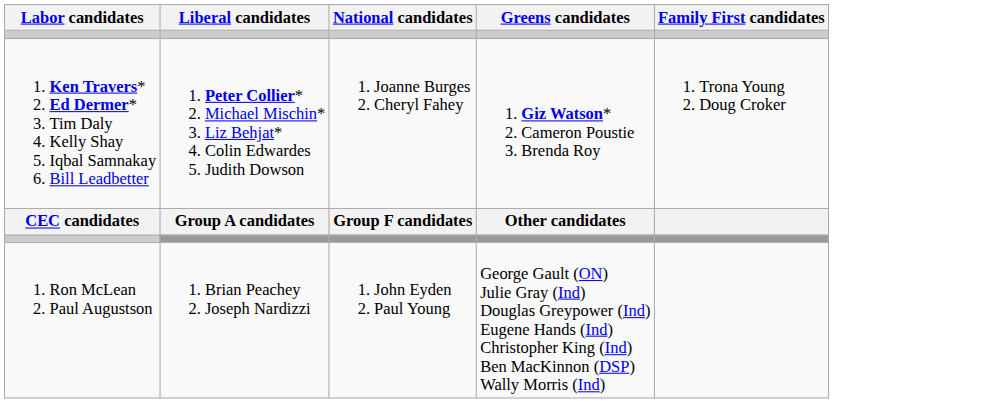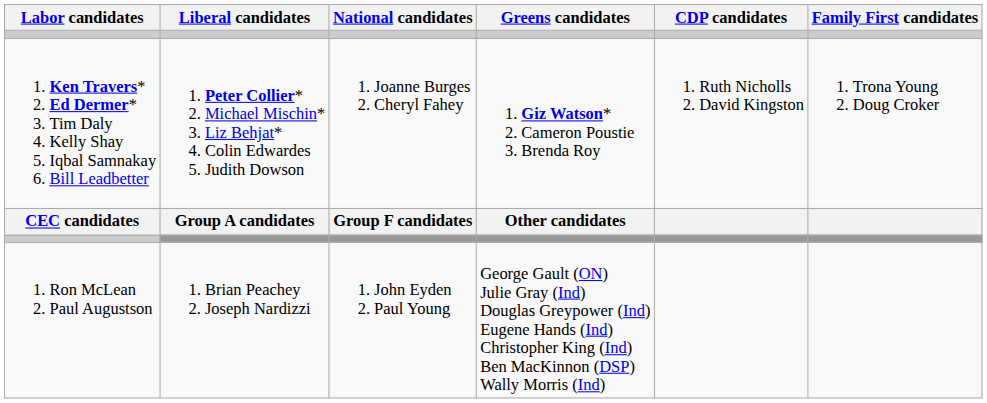+ column: CDP candidates | Ruth Nicholls David Kingston
